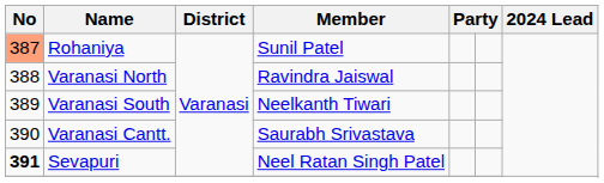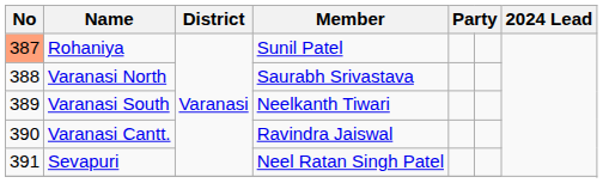Varanasi North | Member: Ravindra Jaiswal -> Saurabh Srivastava
Varanasi Cantt. | Member: Saurabh Srivastava -> Ravindra Jaiswal
Sevapuri | No: bold -> normal
